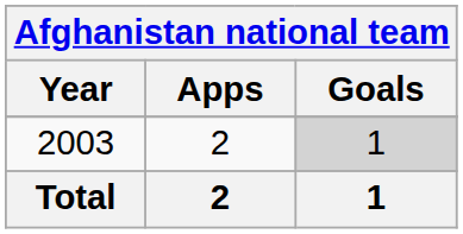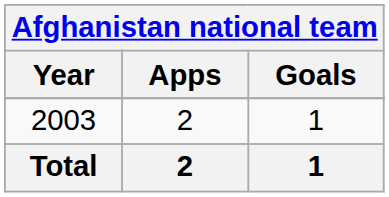2003 | Goals: lightgrey background -> no background
